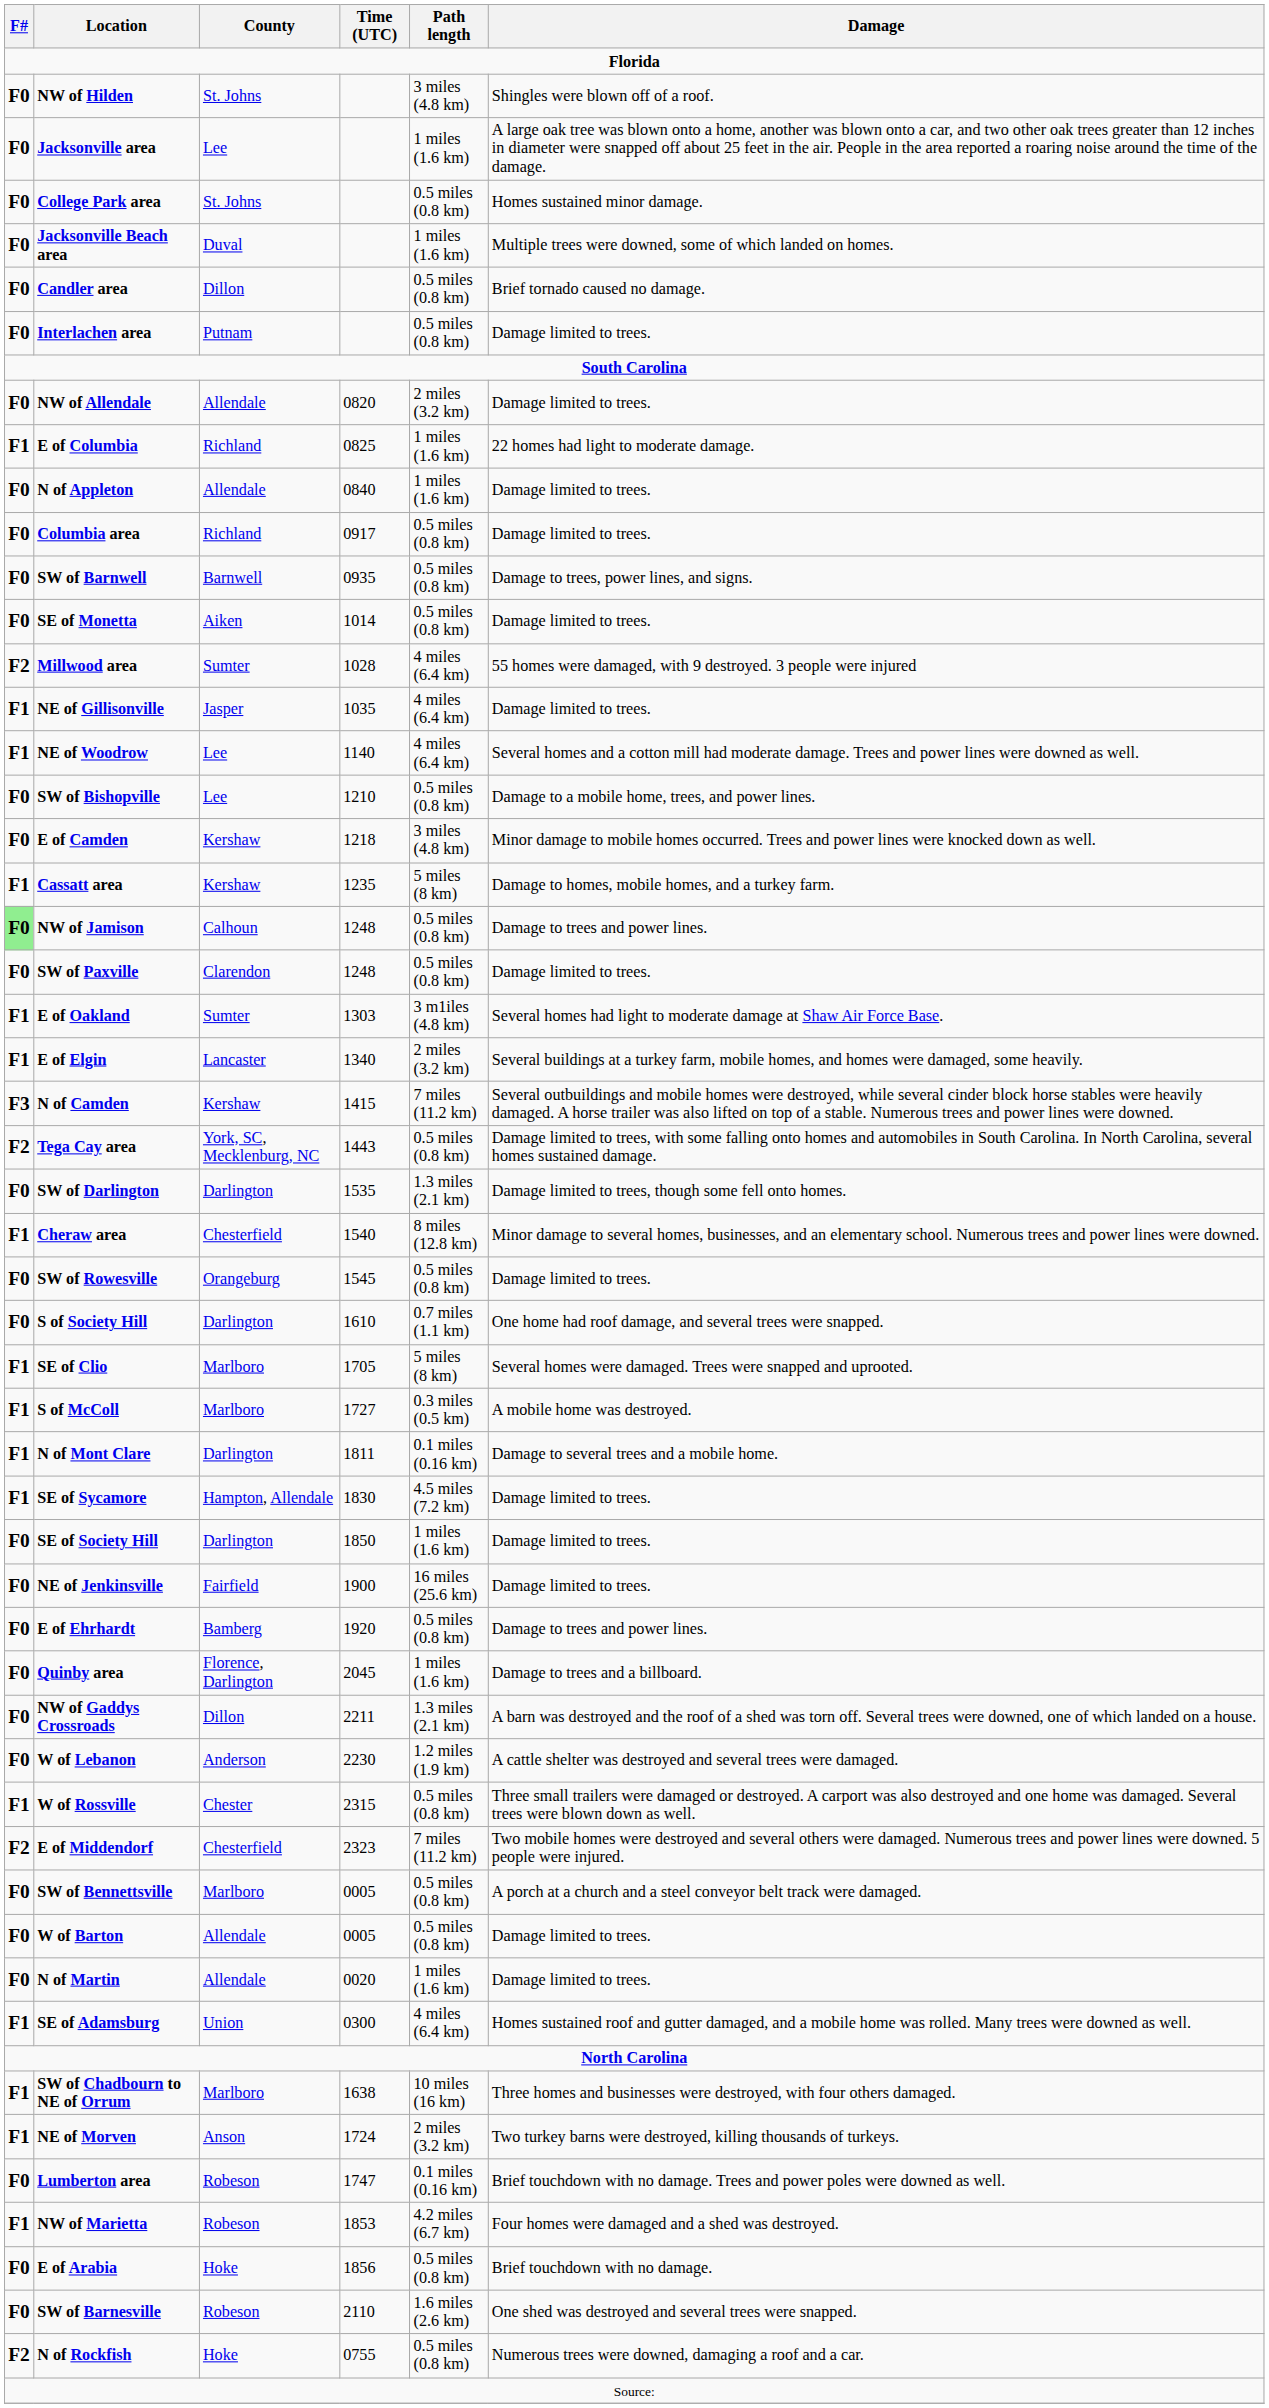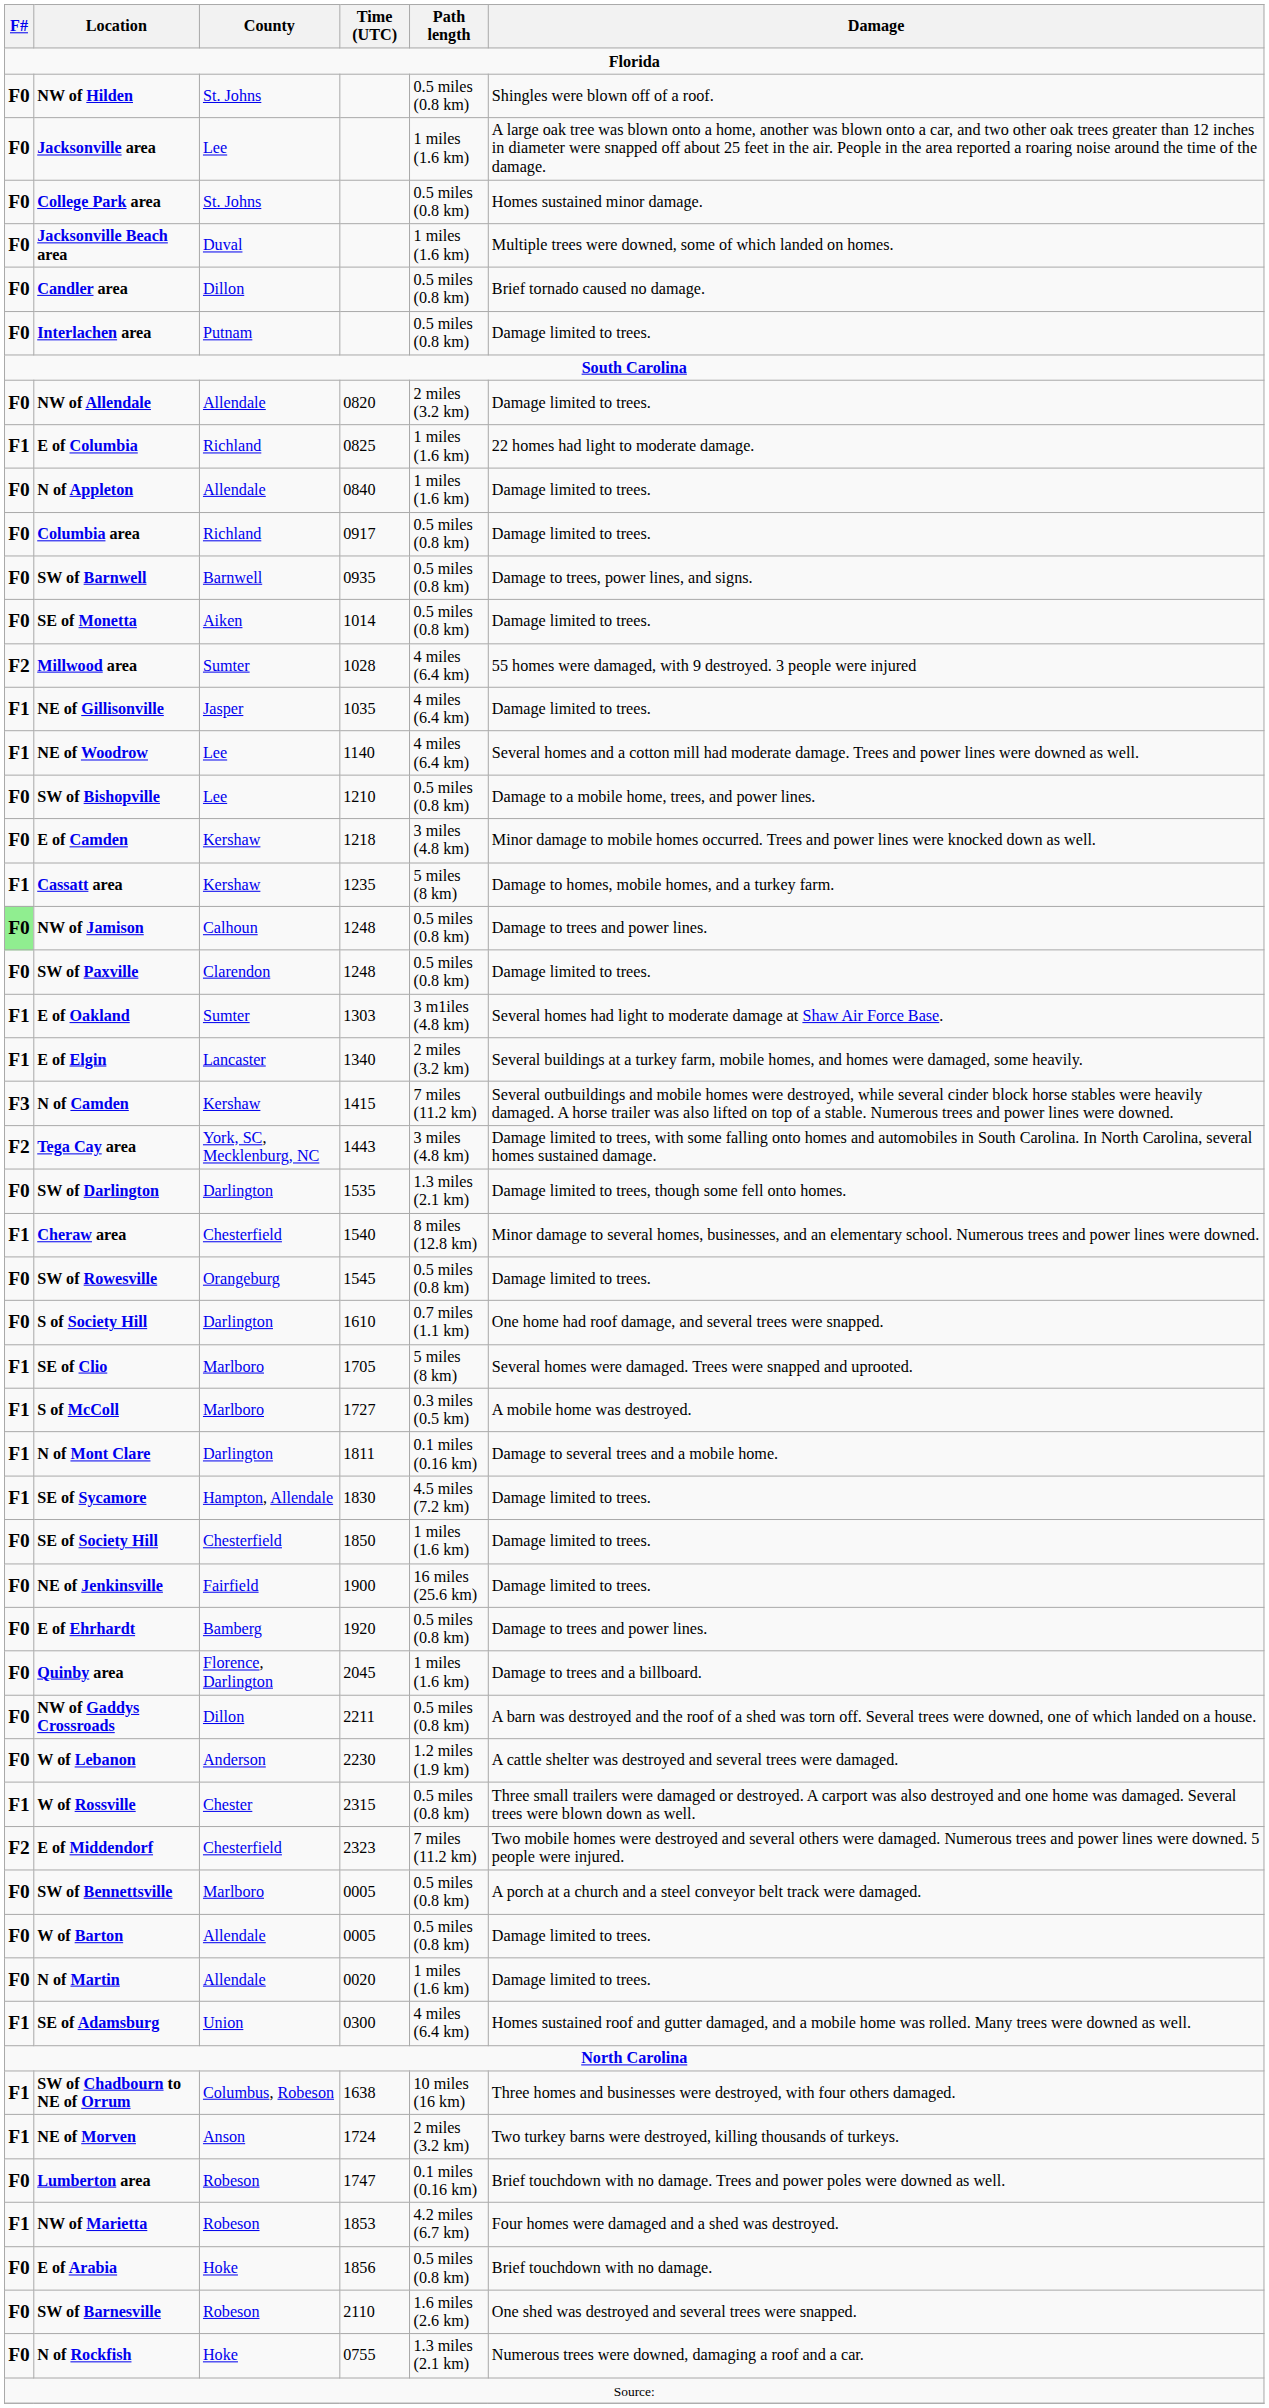NW of Hilden | Path length: 3 miles (4.8 km) -> 0.5 miles (0.8 km)
Tega Cay area | Path length: 0.5 miles (0.8 km) -> 3 miles (4.8 km)
SE of Society Hill | County: Darlington -> Chesterfield
NW of Gaddys Crossroads | Path length: 1.3 miles (2.1 km) -> 0.5 miles (0.8 km)
SW of Chadbourn to NE of Orrum | County: Marlboro -> Columbus, Robeson
N of Rockfish | F#: F2 -> F0
N of Rockfish | Path length: 0.5 miles (0.8 km) -> 1.3 miles (2.1 km)
